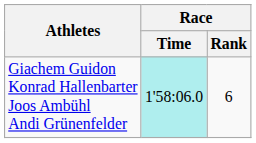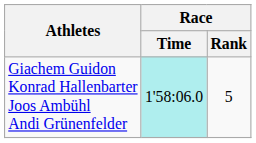row 3 | Race / Rank: 6 -> 5
